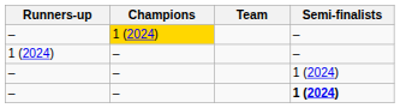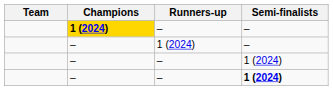columns swapped: Team <-> Runners-up
row 2 | Champions: normal -> bold
